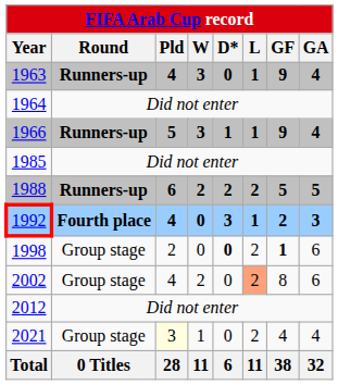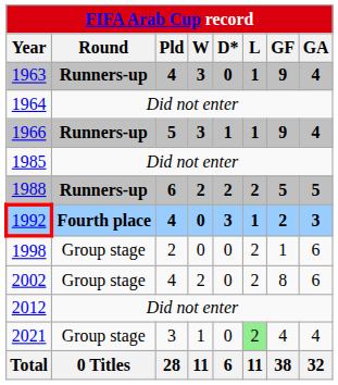1998 | D*: bold -> normal
1998 | GF: bold -> normal
2002 | L: lightsalmon background -> no background
2021 | Pld: lightyellow background -> no background
2021 | L: no background -> lightgreen background
